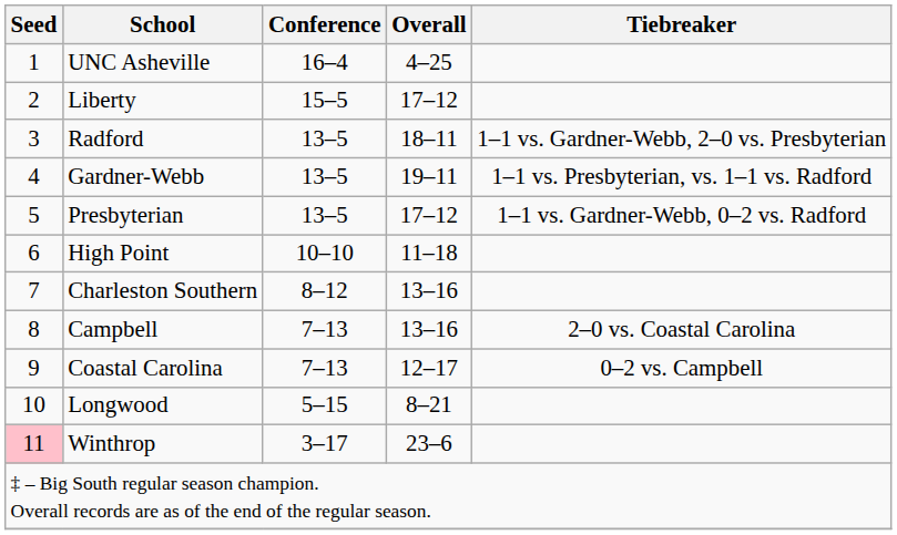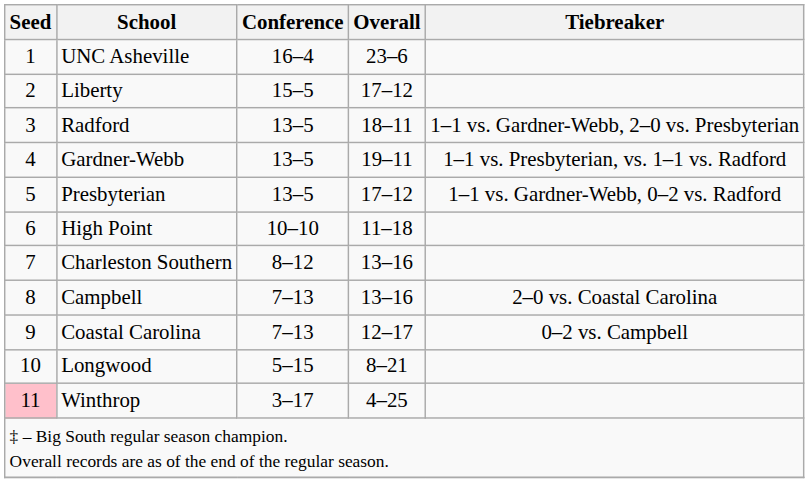UNC Asheville | Overall: 4–25 -> 23–6
Winthrop | Overall: 23–6 -> 4–25
